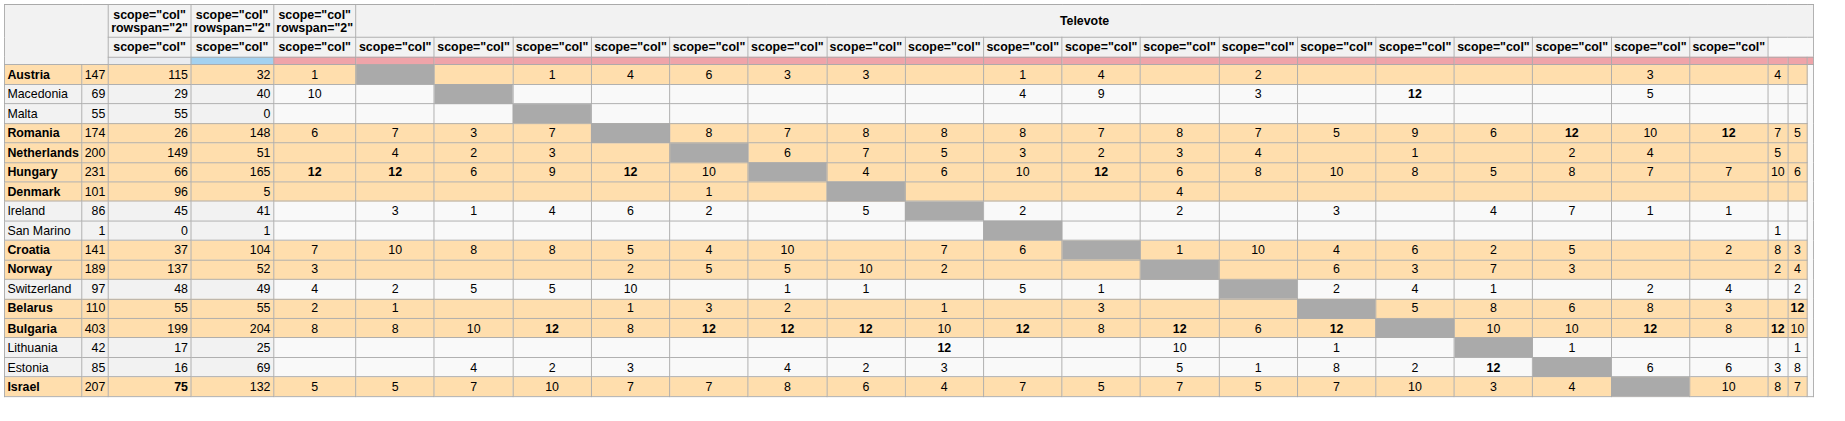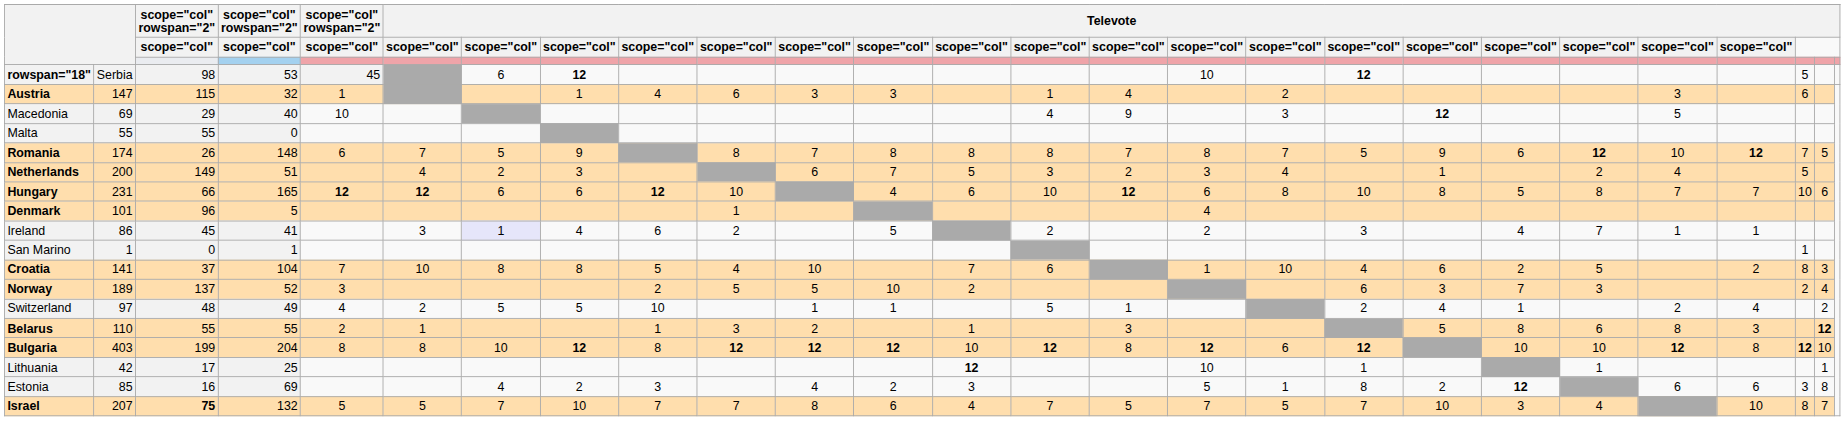+ row: rowspan="18" | Serbia | 98 | 53 | 45 | 6 | 12 | 10 | 12 | 5
Austria | column 24: 4 -> 6
Romania | column 7: 3 -> 5
Romania | column 8: 7 -> 9
Hungary | column 8: 9 -> 6
Ireland | column 7: no background -> lavender background
